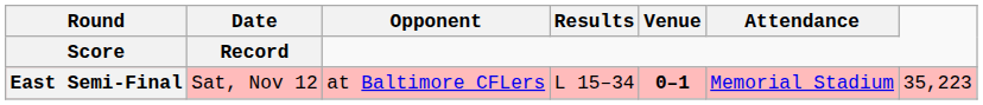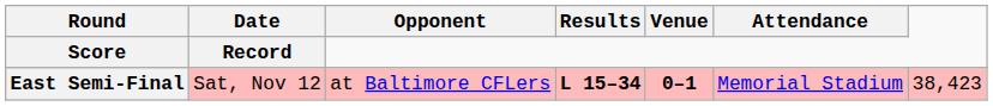East Semi-Final | Results: normal -> bold
East Semi-Final | column 7: 35,223 -> 38,423
